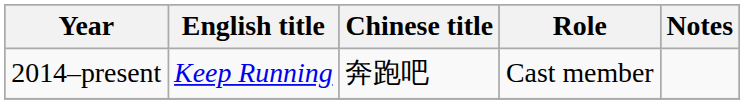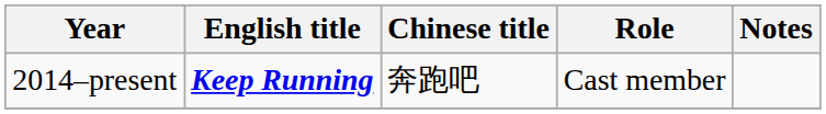2014–present | English title: normal -> bold
